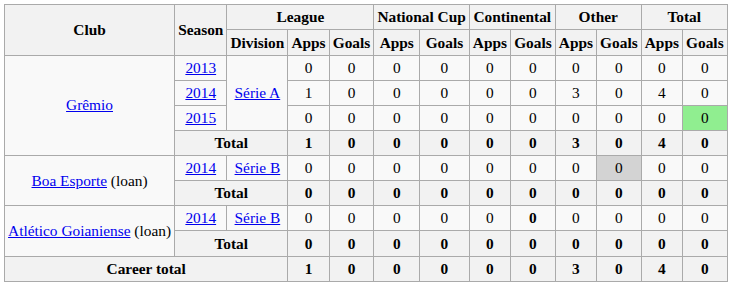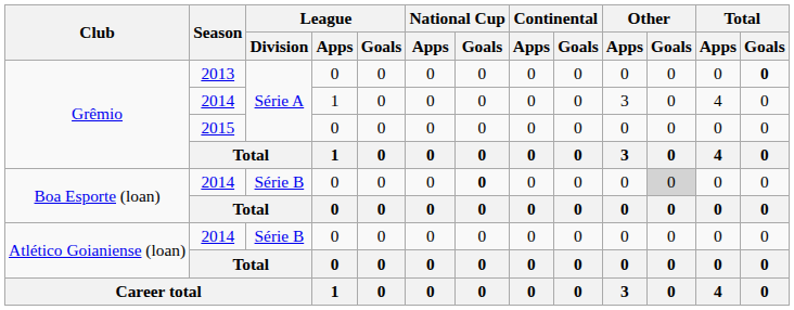Grêmio / 2013 | Total / Goals: normal -> bold
Grêmio / 2015 | Total / Goals: lightgreen background -> no background
Boa Esporte (loan) / 2014 | National Cup / Goals: normal -> bold
Atlético Goianiense (loan) / 2014 | Continental / Goals: bold -> normal
